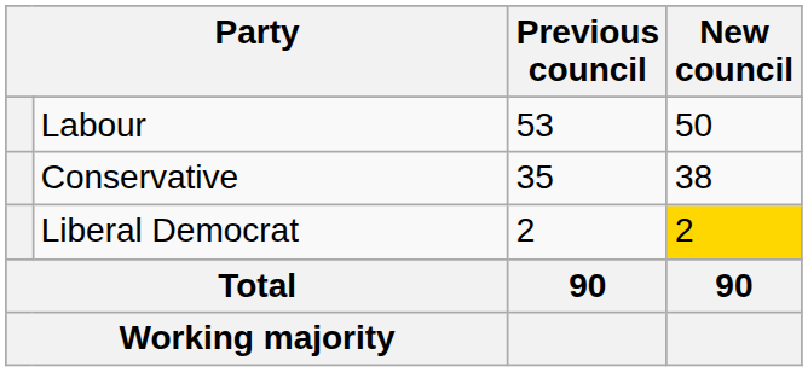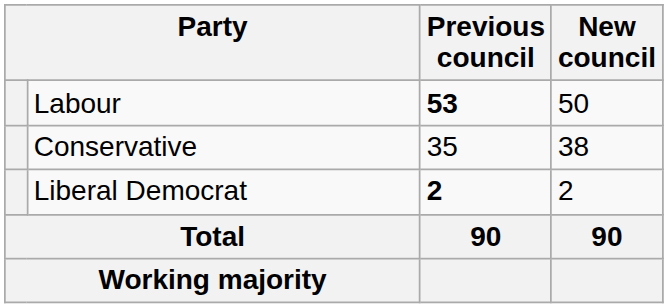Labour | Previous council: normal -> bold
Liberal Democrat | Previous council: normal -> bold
Liberal Democrat | New council: gold background -> no background
